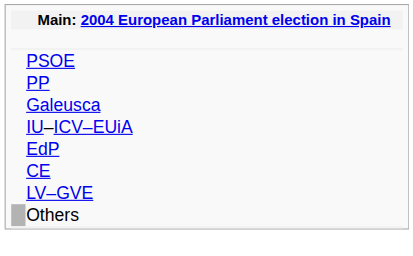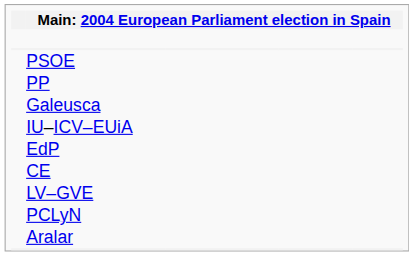+ row: PCLyN
+ row: Aralar
- row: Others
